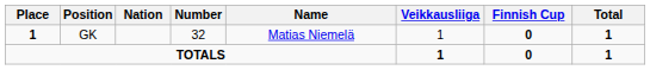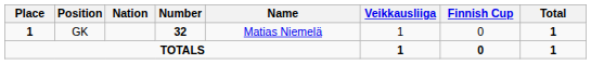row 2 | Number: normal -> bold
row 2 | Finnish Cup: bold -> normal
